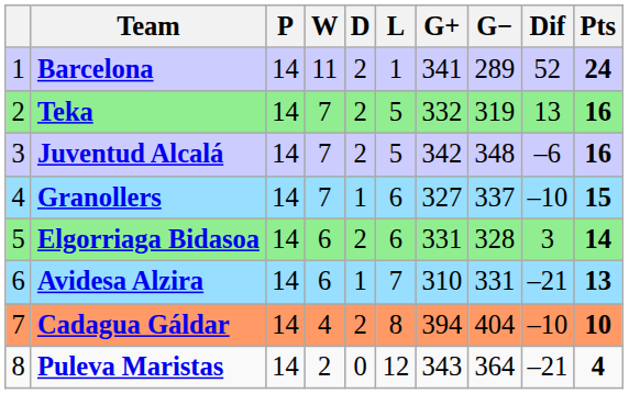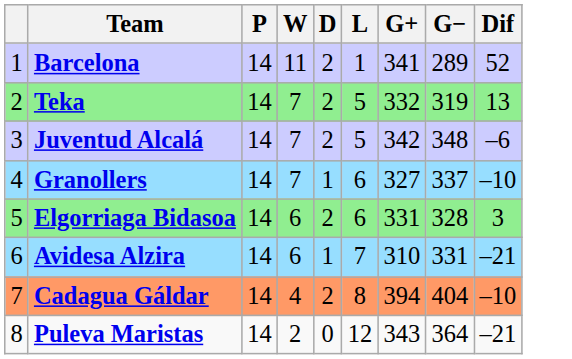- column: Pts | 24 | 16 | 16 | 15 | 14 | 13 | 10 | 4
